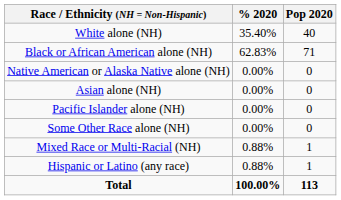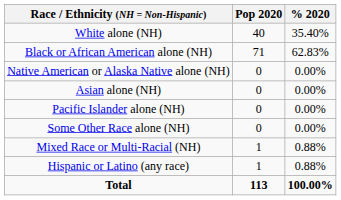columns swapped: Pop 2020 <-> % 2020
